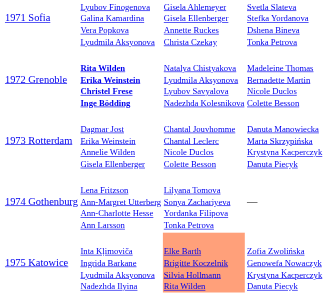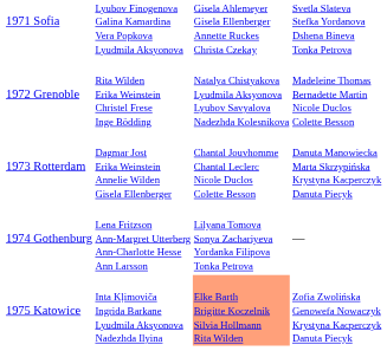1972 Grenoble | column 2: bold -> normal
